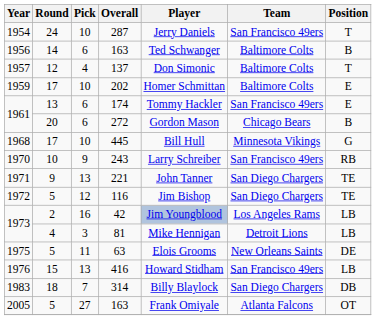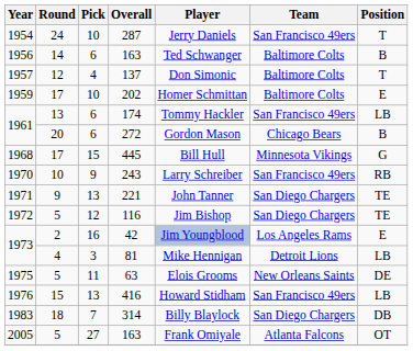174 | Position: E -> LB
445 | Pick: 10 -> 15
42 | Position: LB -> E
